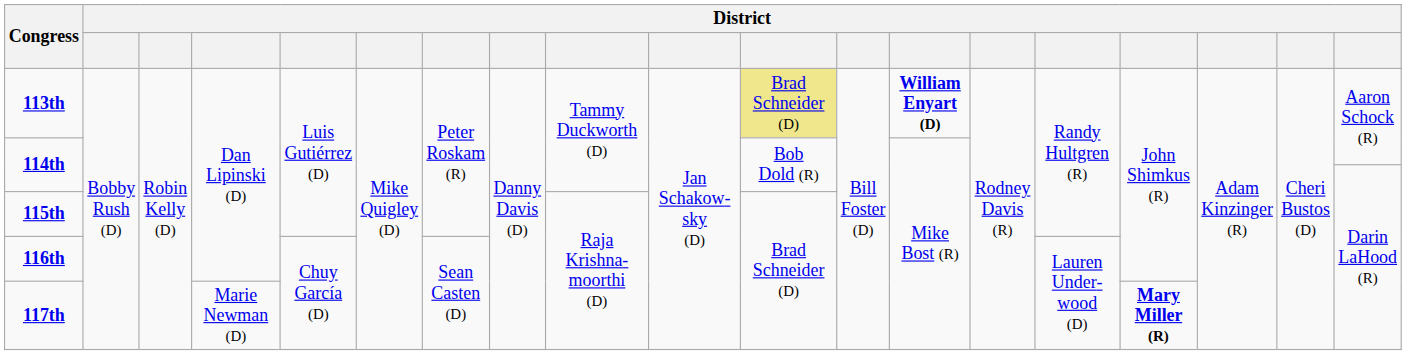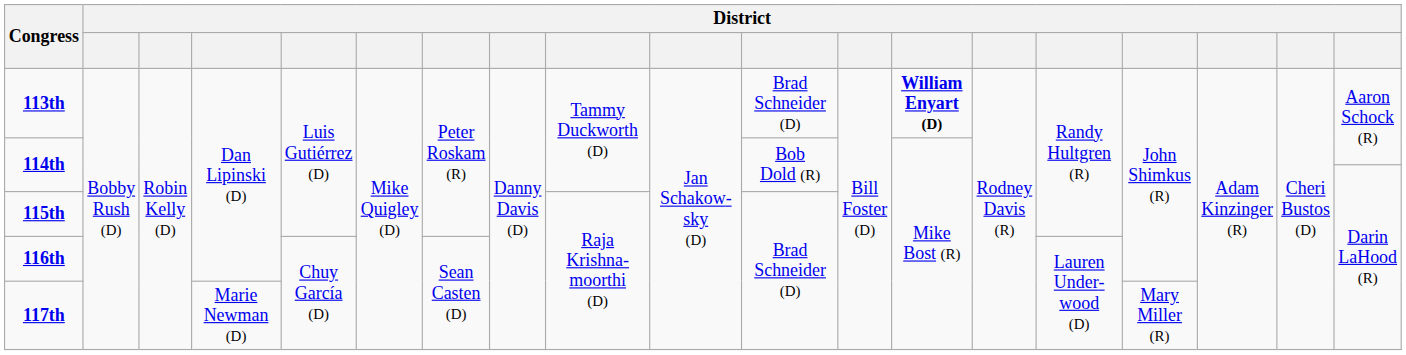113th | column 11: khaki background -> no background
117th | column 16: bold -> normal
